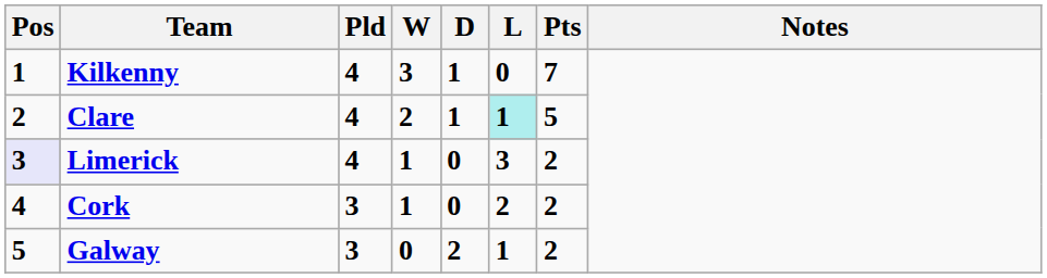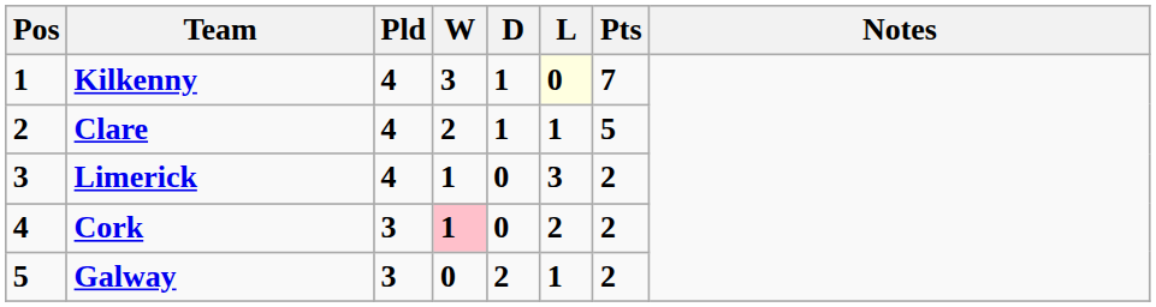Kilkenny | L: no background -> lightyellow background
Clare | L: paleturquoise background -> no background
Limerick | Pos: lavender background -> no background
Cork | W: no background -> pink background
